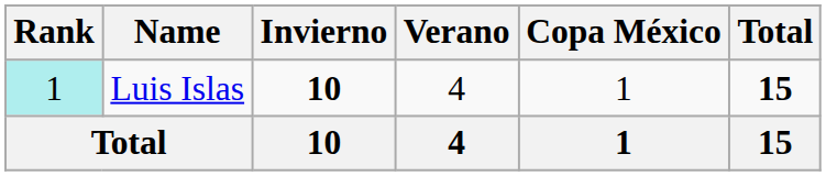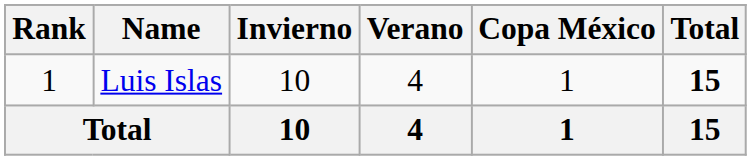Luis Islas | Rank: paleturquoise background -> no background
Luis Islas | Invierno: bold -> normal
